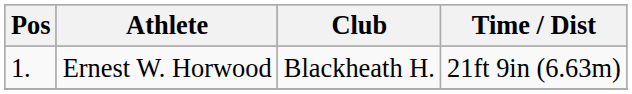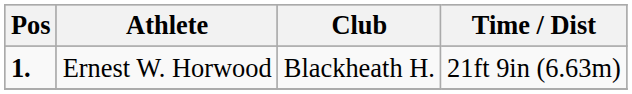Ernest W. Horwood | Pos: normal -> bold
